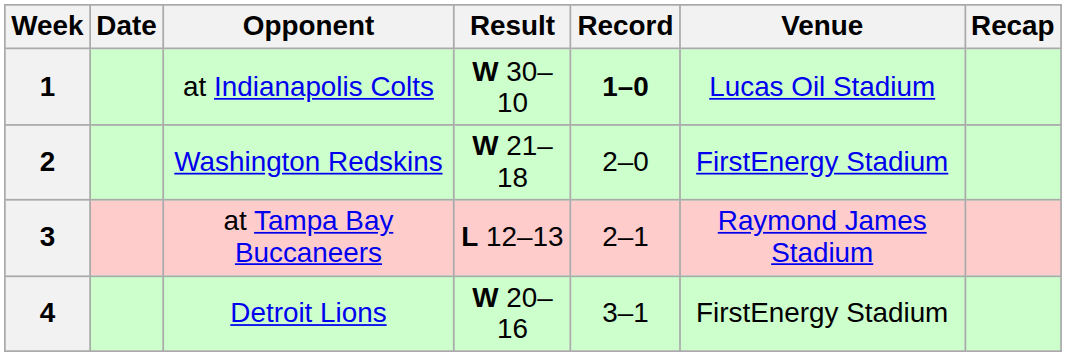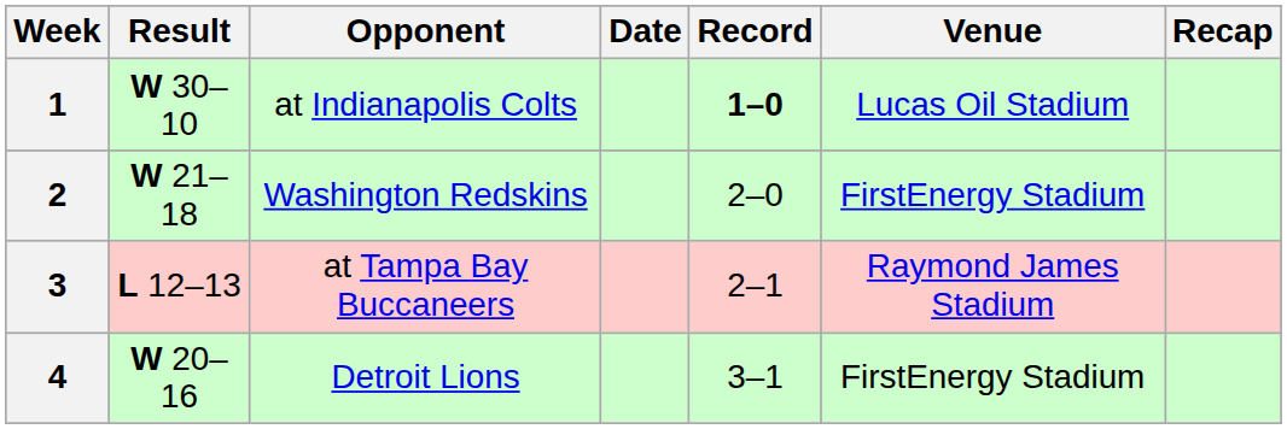columns swapped: Date <-> Result
